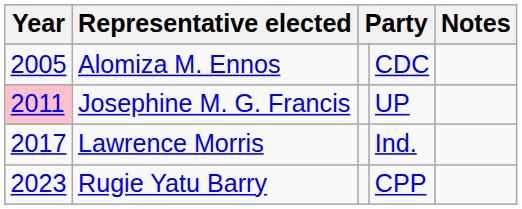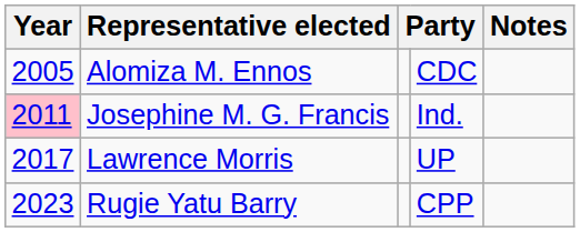Josephine M. G. Francis | column 4: UP -> Ind.
Lawrence Morris | column 4: Ind. -> UP
